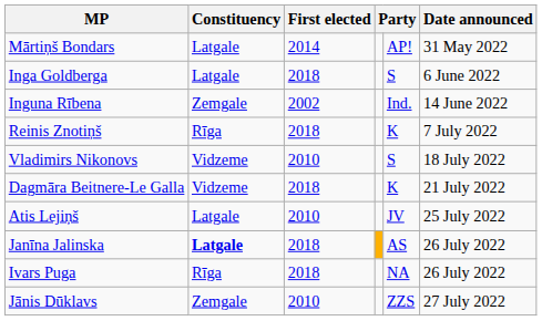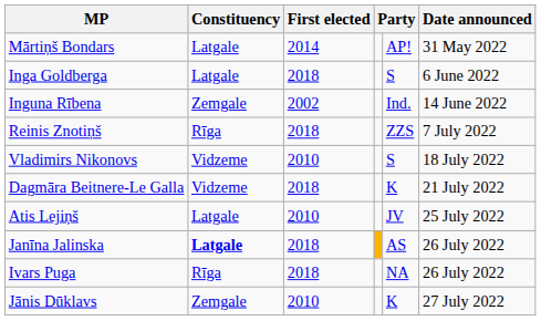Reinis Znotiņš | column 5: K -> ZZS
Jānis Dūklavs | column 5: ZZS -> K
